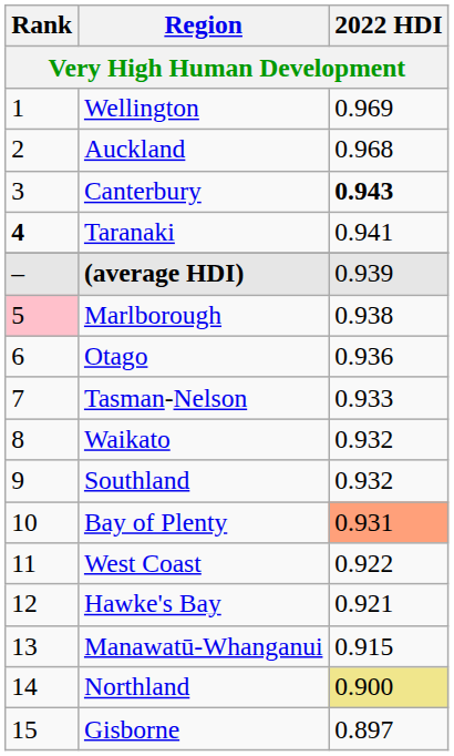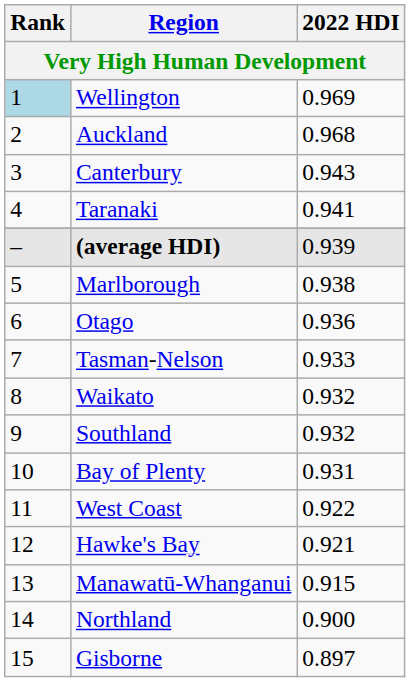Wellington | Rank: no background -> lightblue background
Canterbury | 2022 HDI: bold -> normal
Taranaki | Rank: bold -> normal
Marlborough | Rank: pink background -> no background
Bay of Plenty | 2022 HDI: lightsalmon background -> no background
Northland | 2022 HDI: khaki background -> no background
